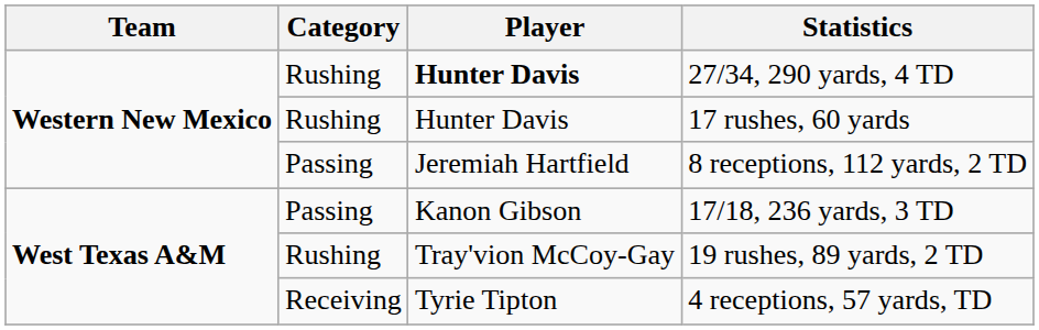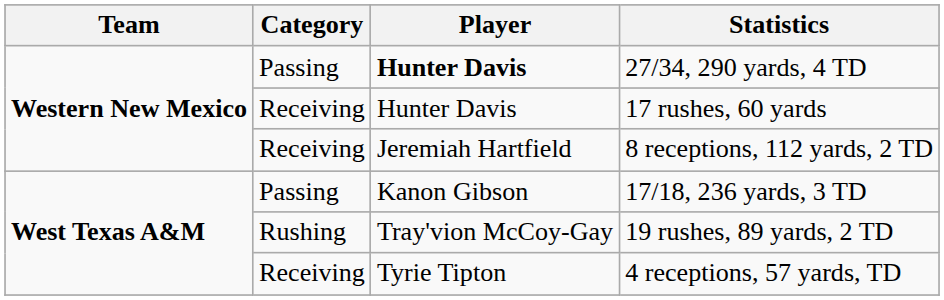27/34, 290 yards, 4 TD | Category: Rushing -> Passing
17 rushes, 60 yards | Category: Rushing -> Receiving
8 receptions, 112 yards, 2 TD | Category: Passing -> Receiving
